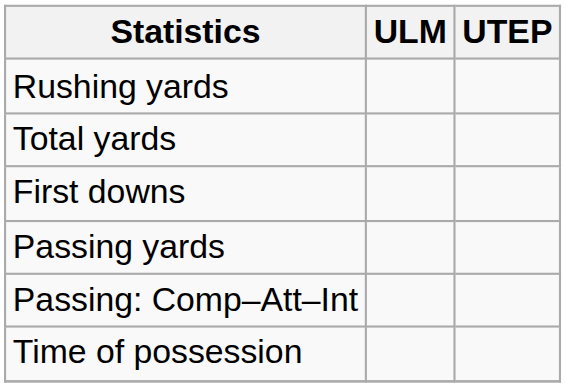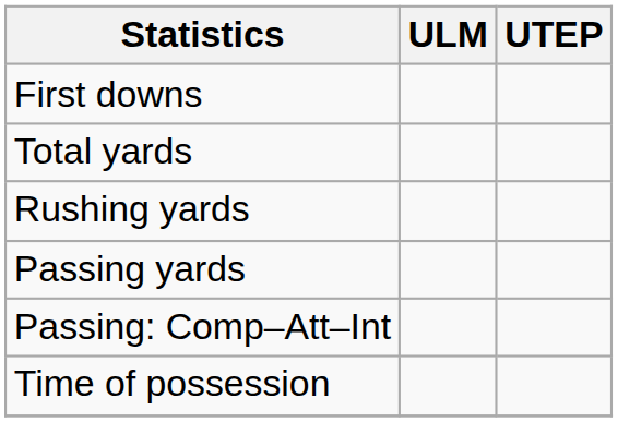rows swapped: First downs <-> Rushing yards
